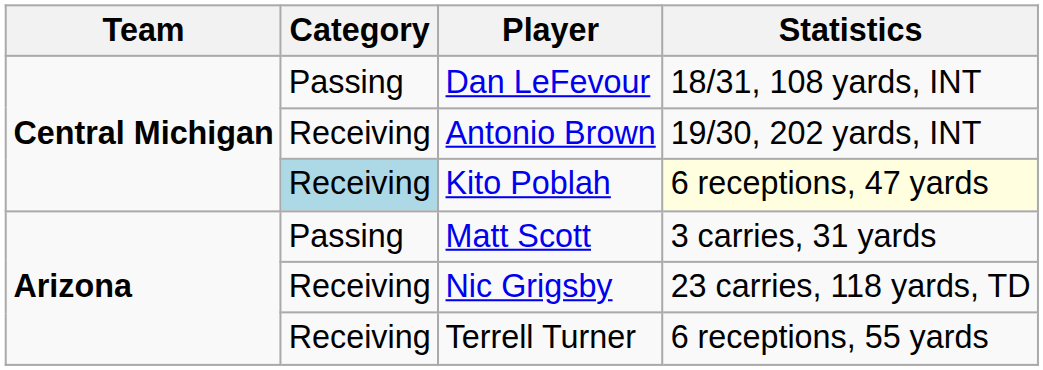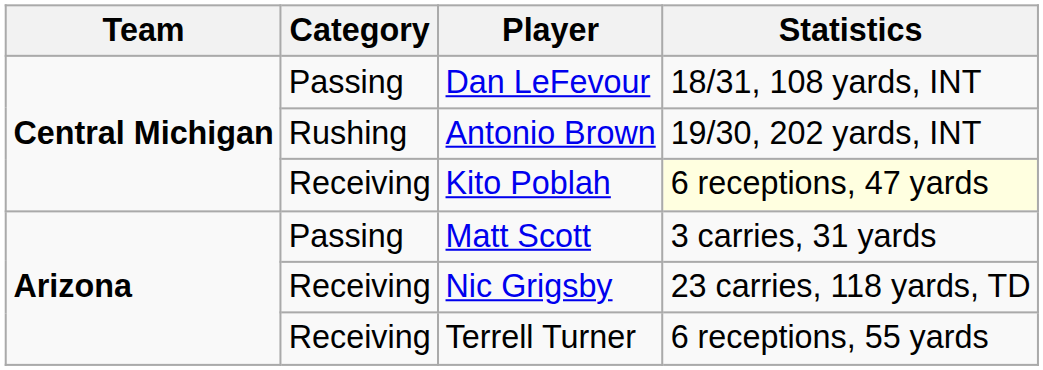Antonio Brown | Category: Receiving -> Rushing
Kito Poblah | Category: lightblue background -> no background
